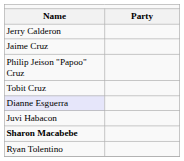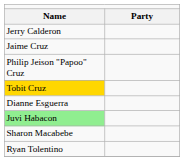Tobit Cruz | column 1: no background -> gold background
Dianne Esguerra | column 1: lavender background -> no background
Juvi Habacon | column 1: no background -> lightgreen background
Sharon Macabebe | column 1: bold -> normal
